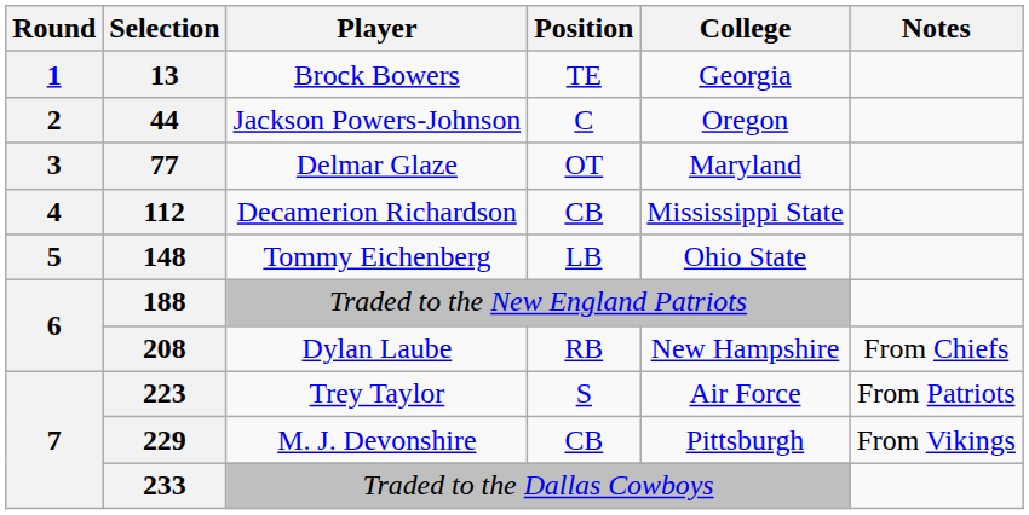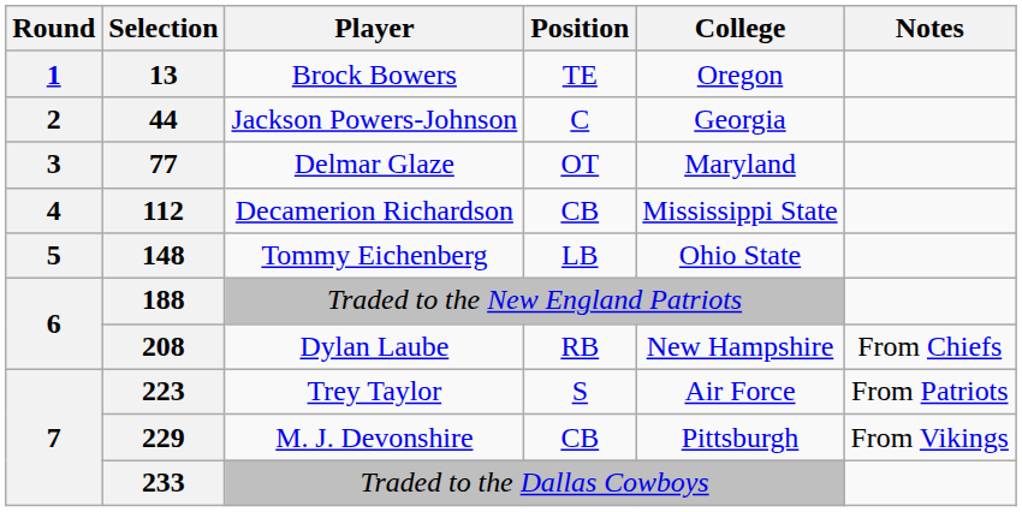13 | College: Georgia -> Oregon
44 | College: Oregon -> Georgia
